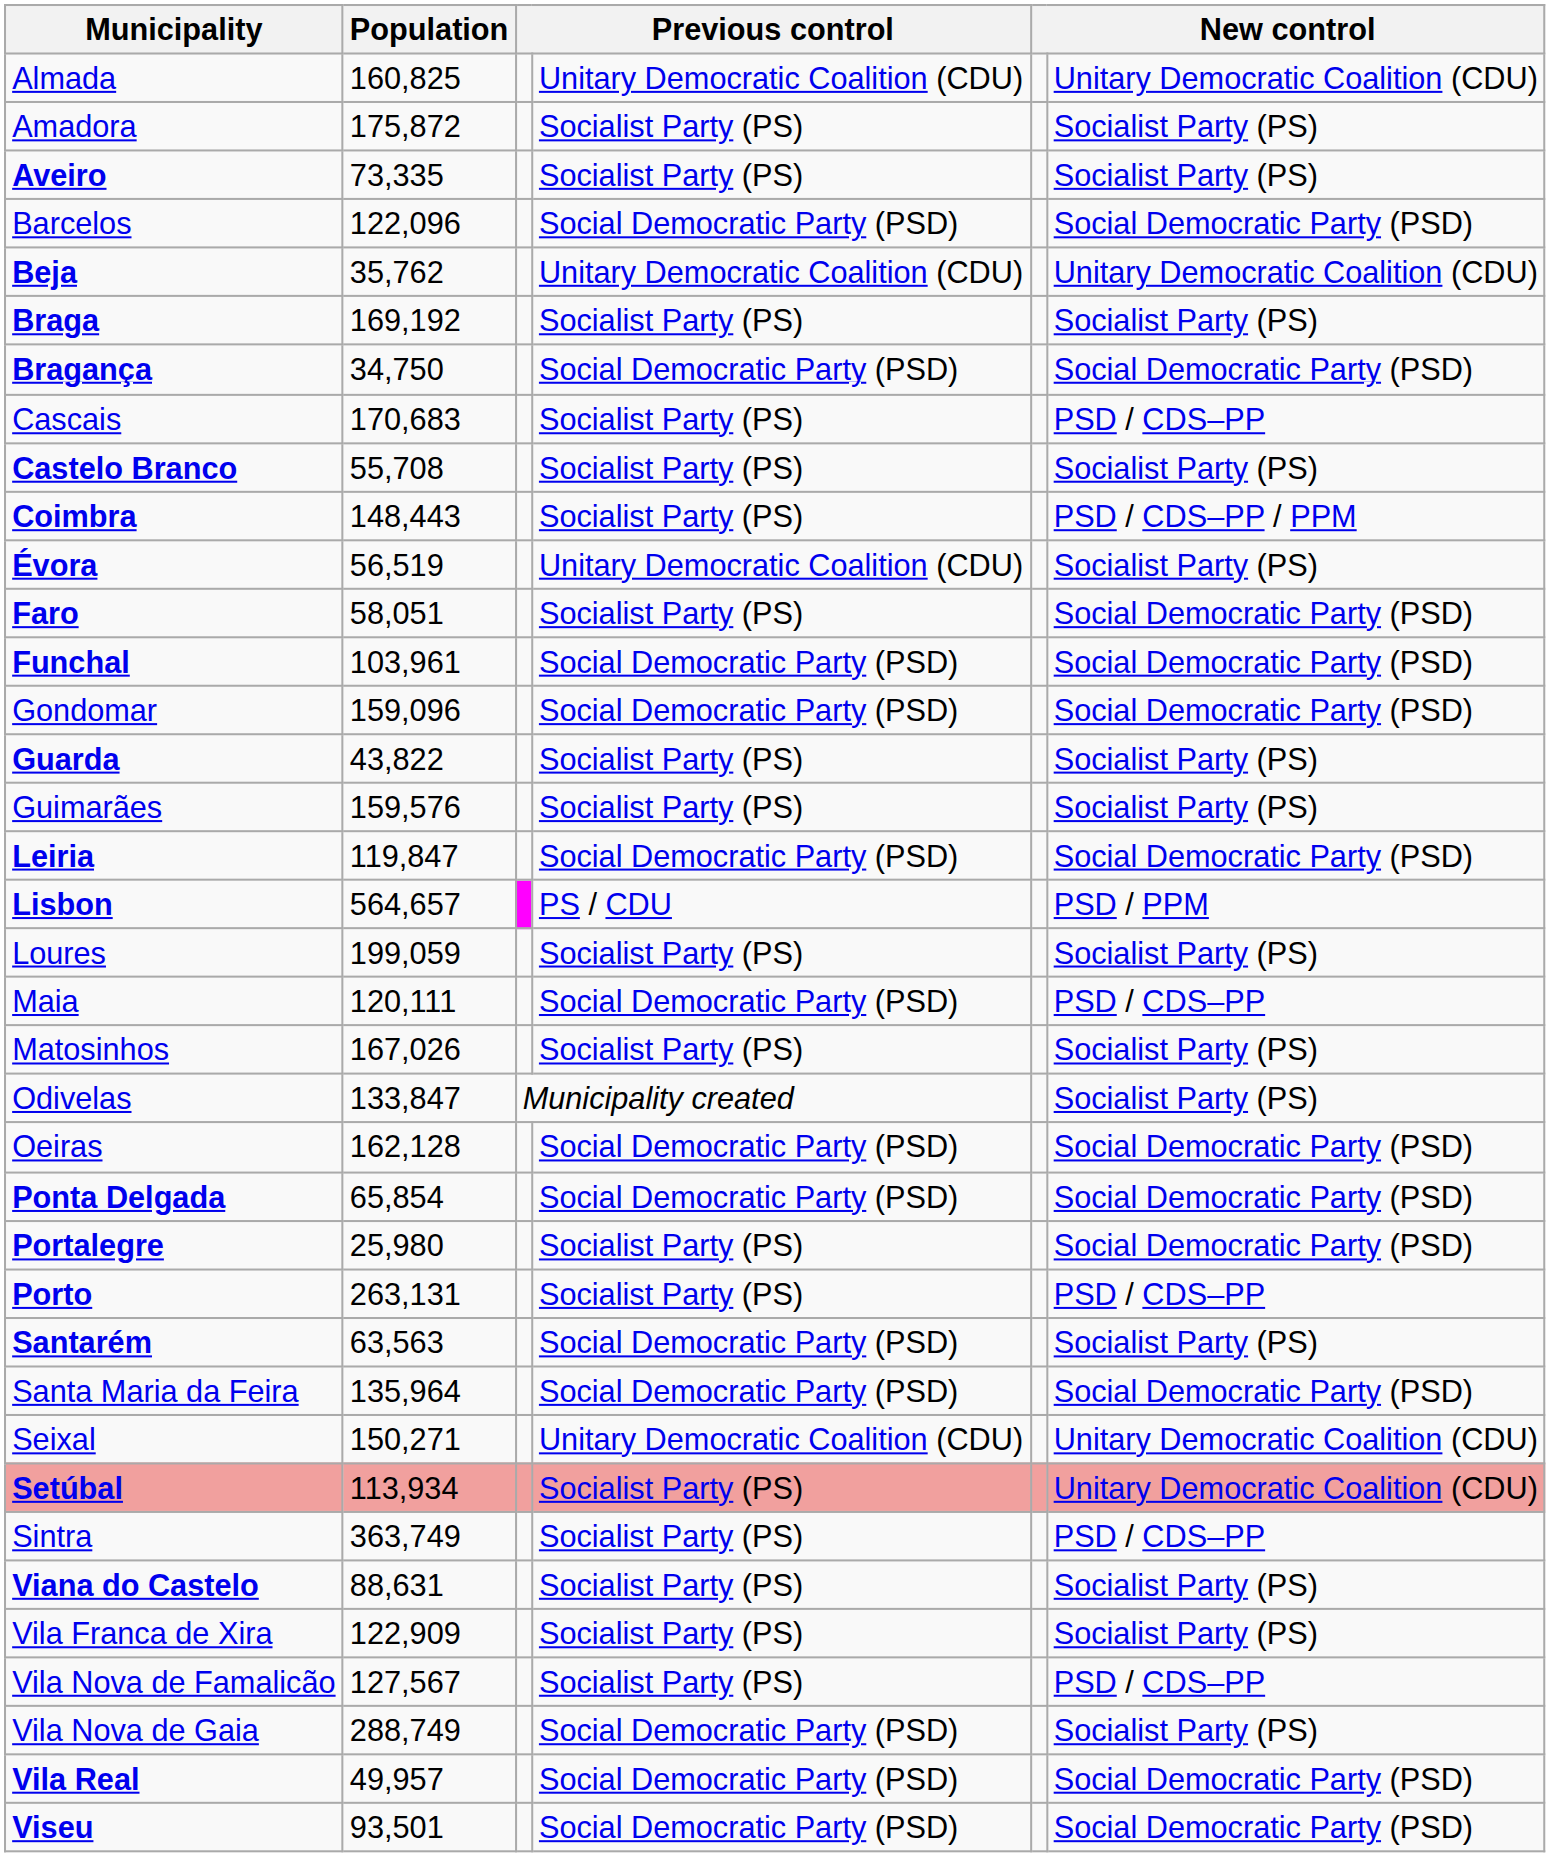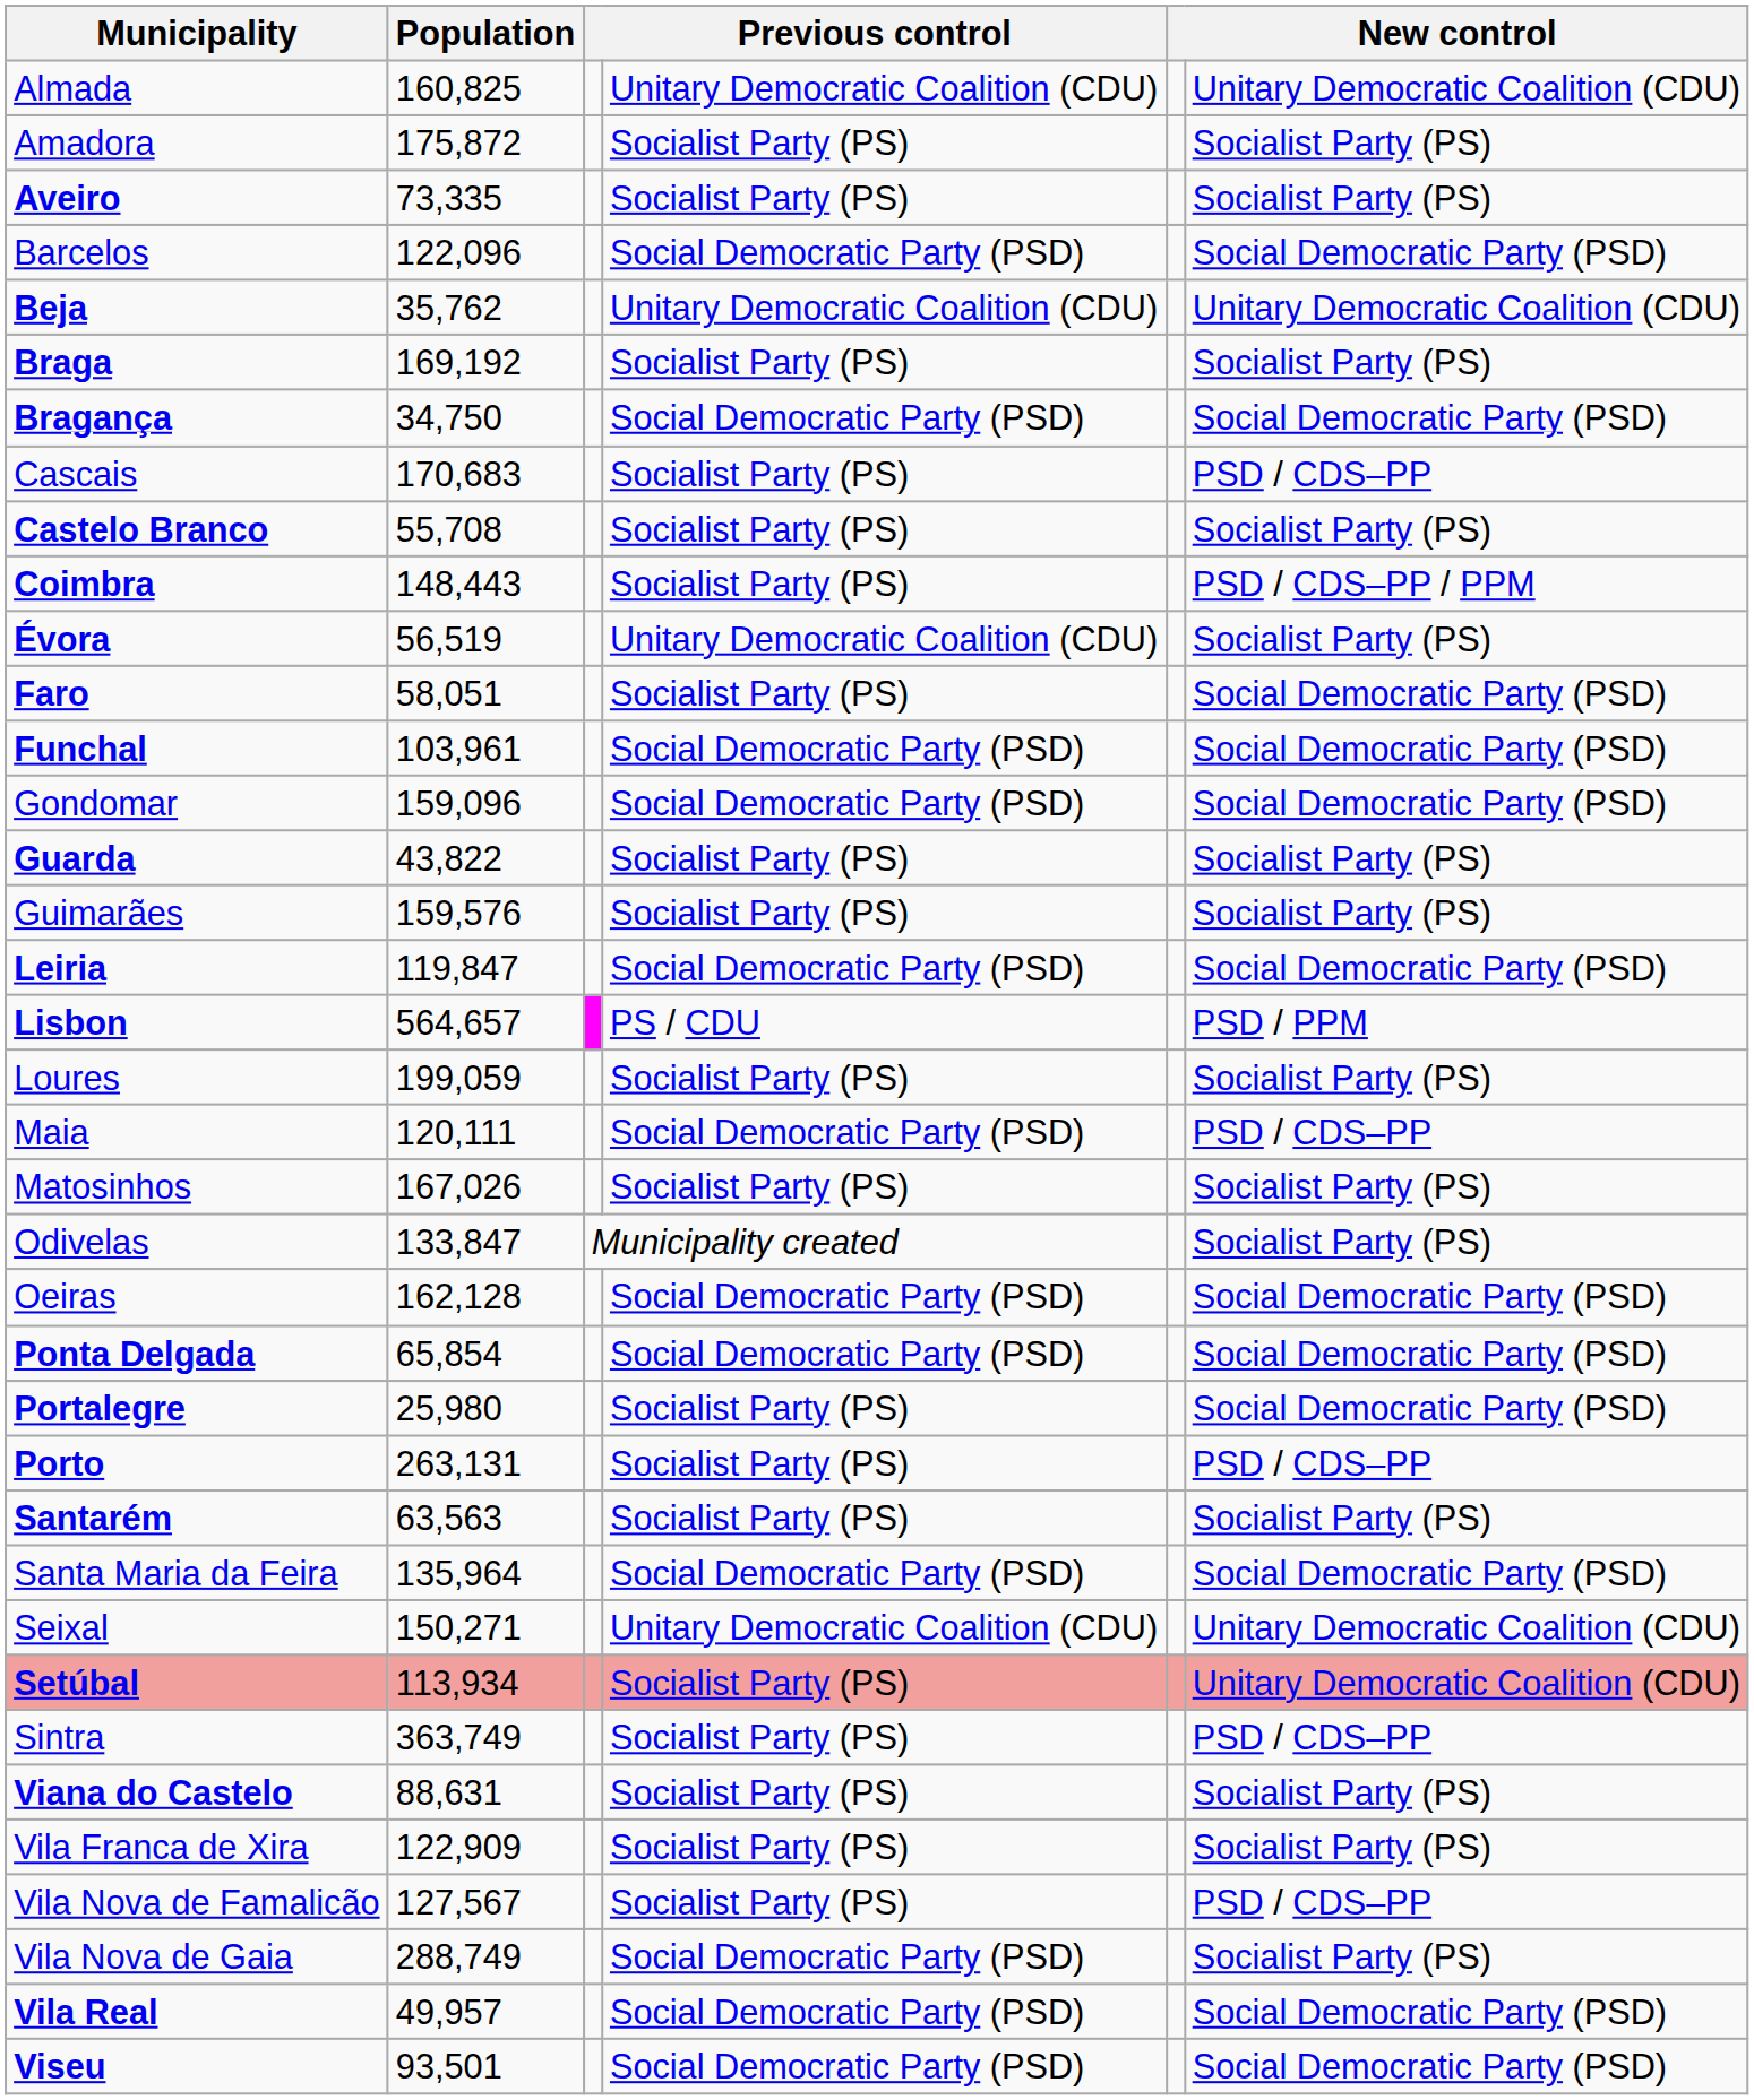Santarém | column 4: Social Democratic Party (PSD) -> Socialist Party (PS)
